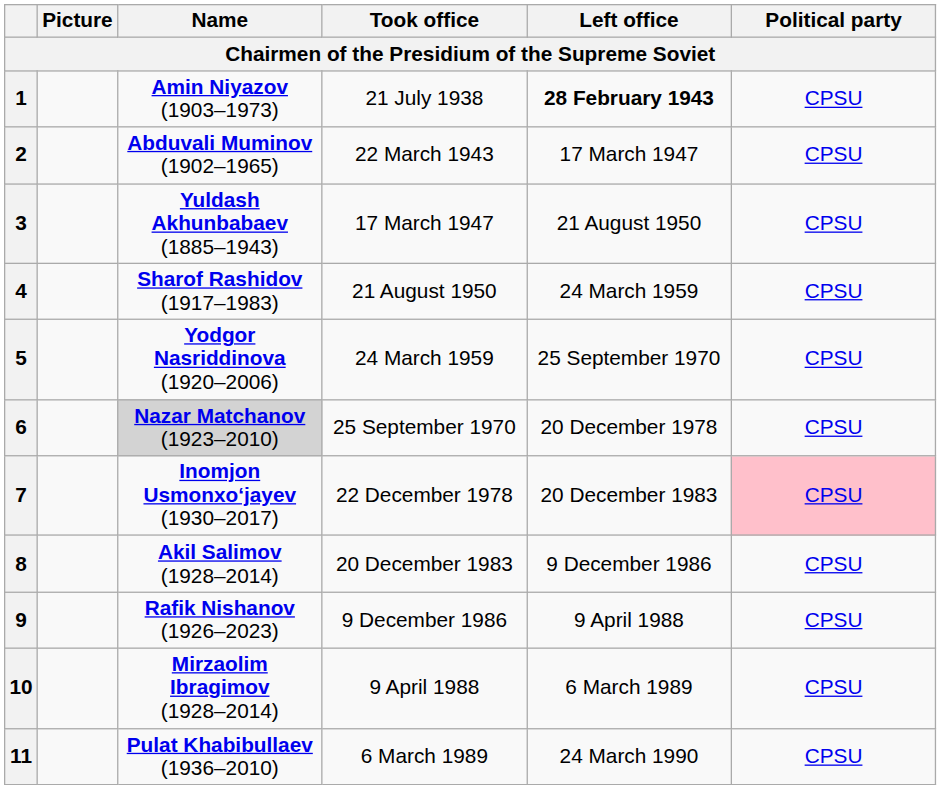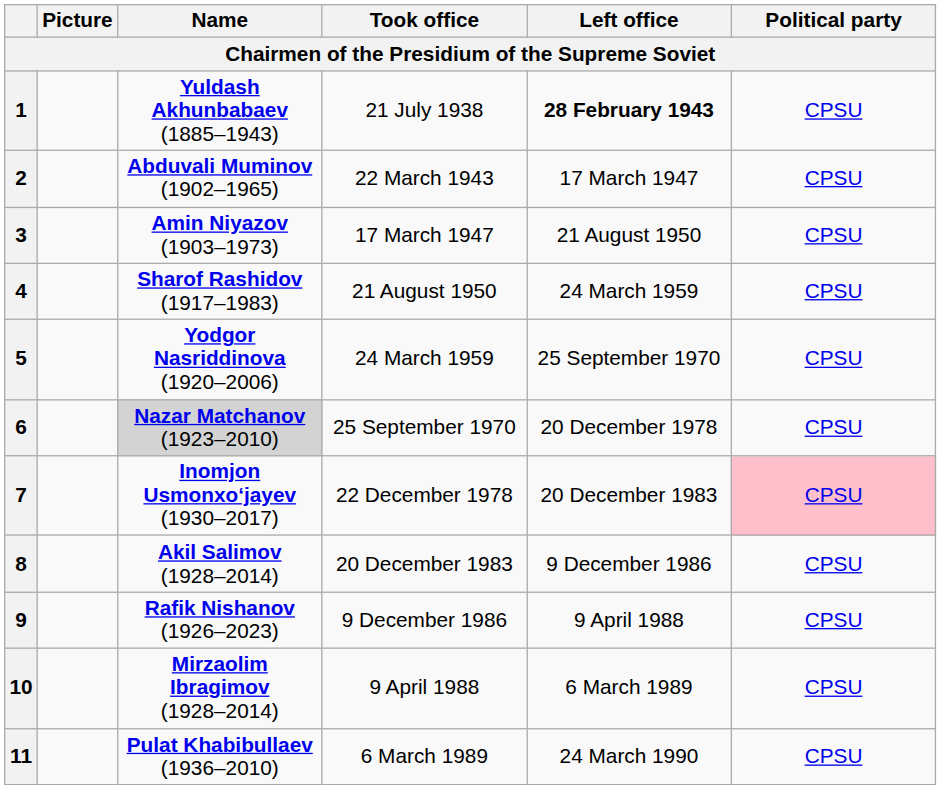1 | Name: Amin Niyazov (1903–1973) -> Yuldash Akhunbabaev (1885–1943)
3 | Name: Yuldash Akhunbabaev (1885–1943) -> Amin Niyazov (1903–1973)
